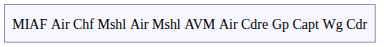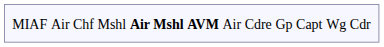MIAF | column 3: normal -> bold
MIAF | column 4: normal -> bold
